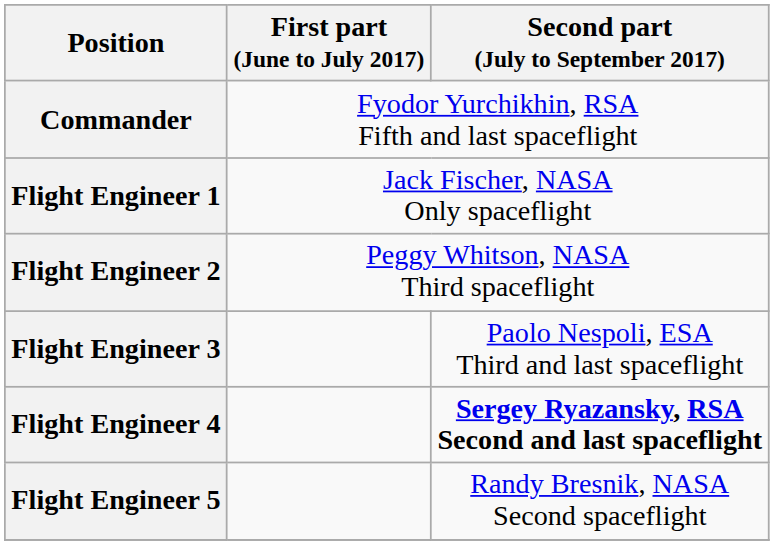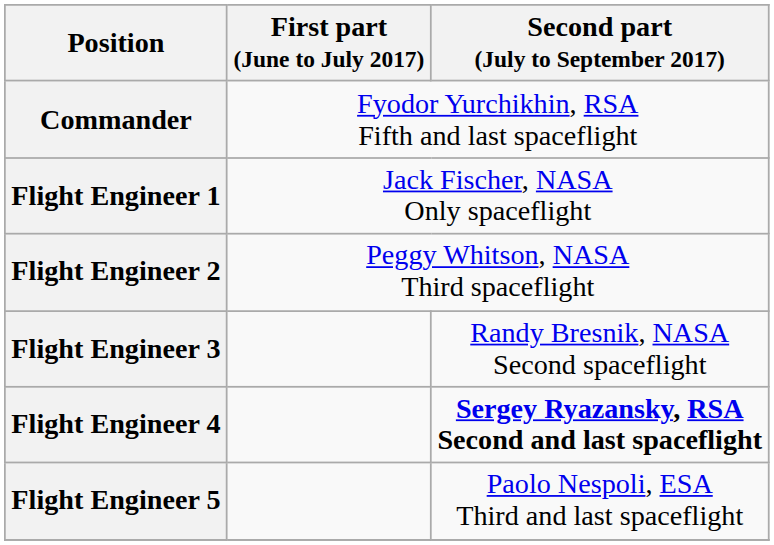Flight Engineer 3 | Second part (July to September 2017): Paolo Nespoli, ESA Third and last spaceflight -> Randy Bresnik, NASA Second spaceflight
Flight Engineer 5 | Second part (July to September 2017): Randy Bresnik, NASA Second spaceflight -> Paolo Nespoli, ESA Third and last spaceflight
